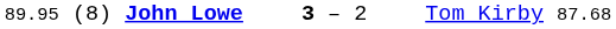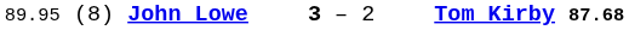89.95 (8) John Lowe | column 3: normal -> bold
